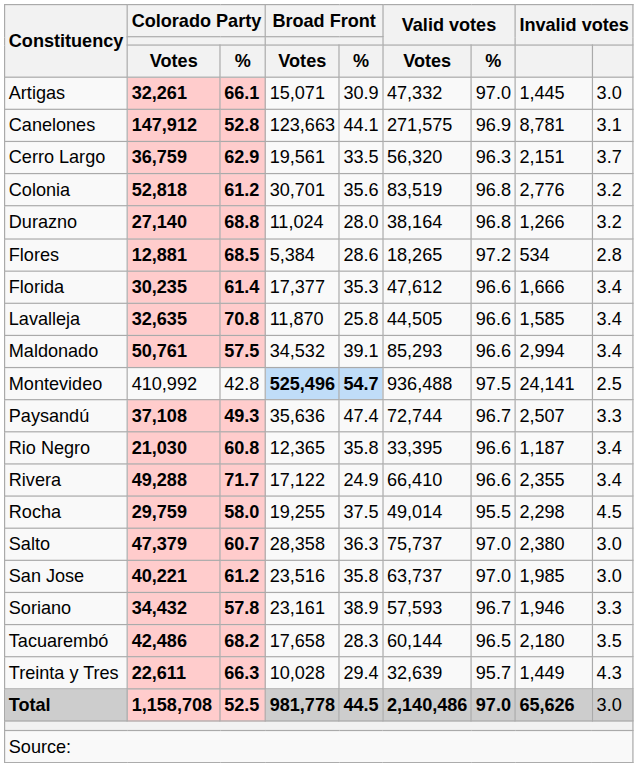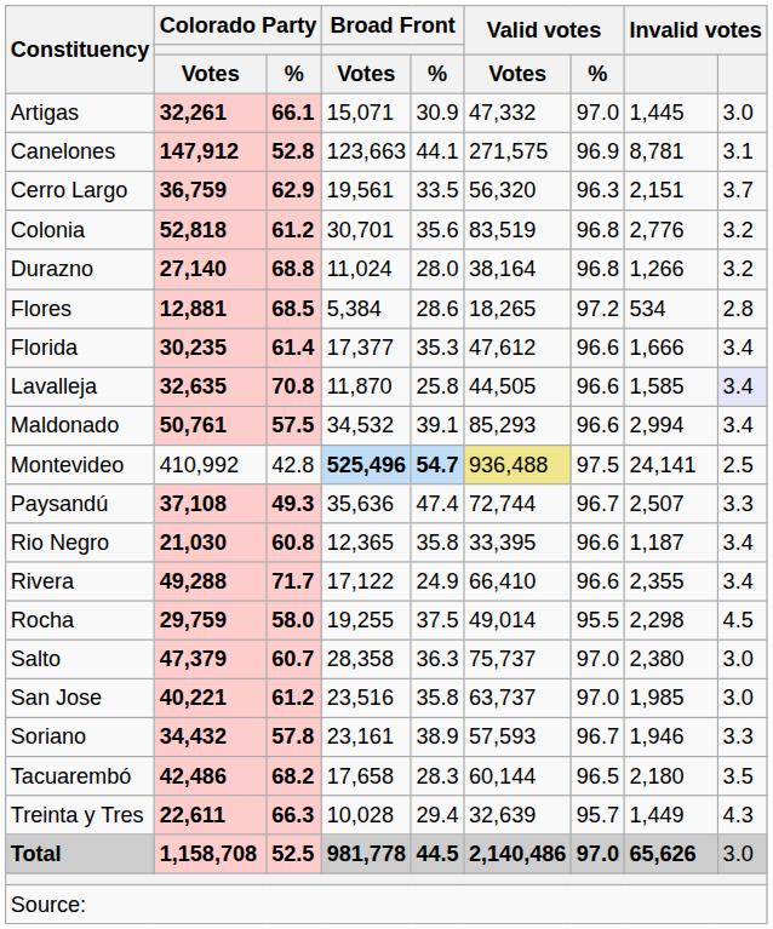Lavalleja | column 9: no background -> lavender background
Montevideo | Valid votes / Votes: no background -> khaki background
